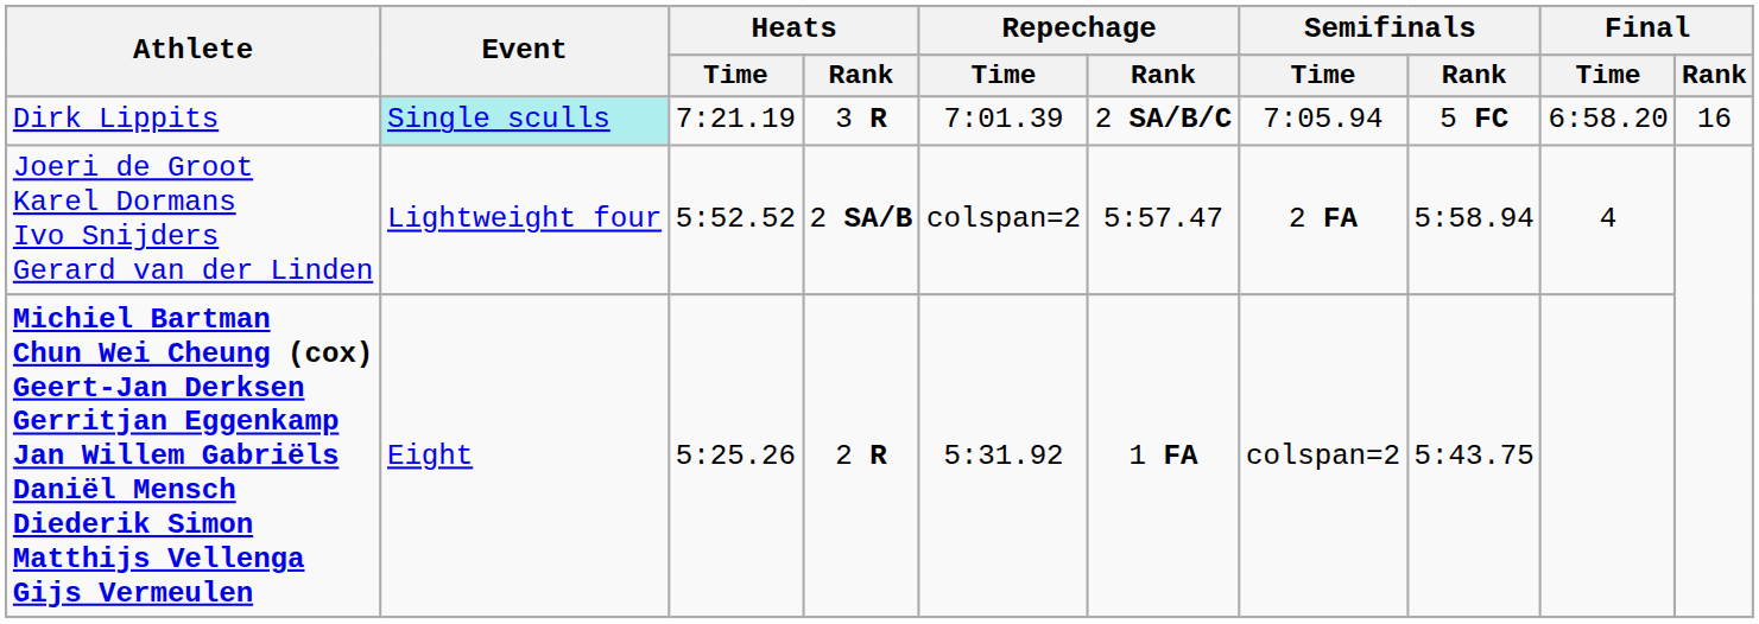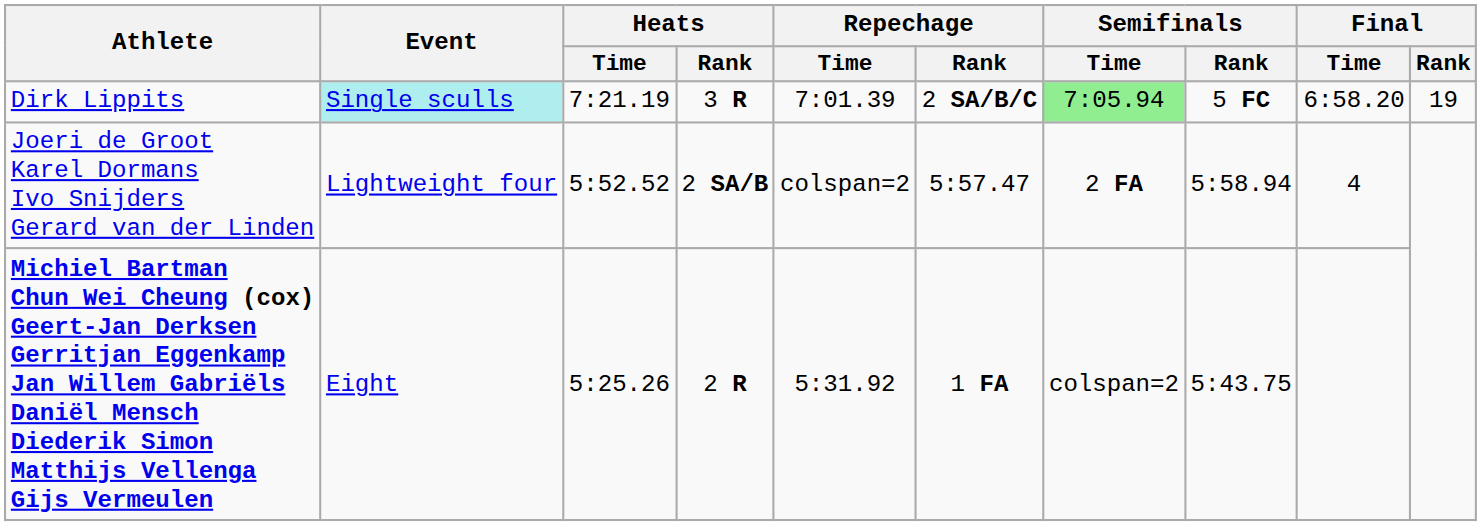Dirk Lippits | Semifinals / Time: no background -> lightgreen background
Dirk Lippits | Final / Rank: 16 -> 19
